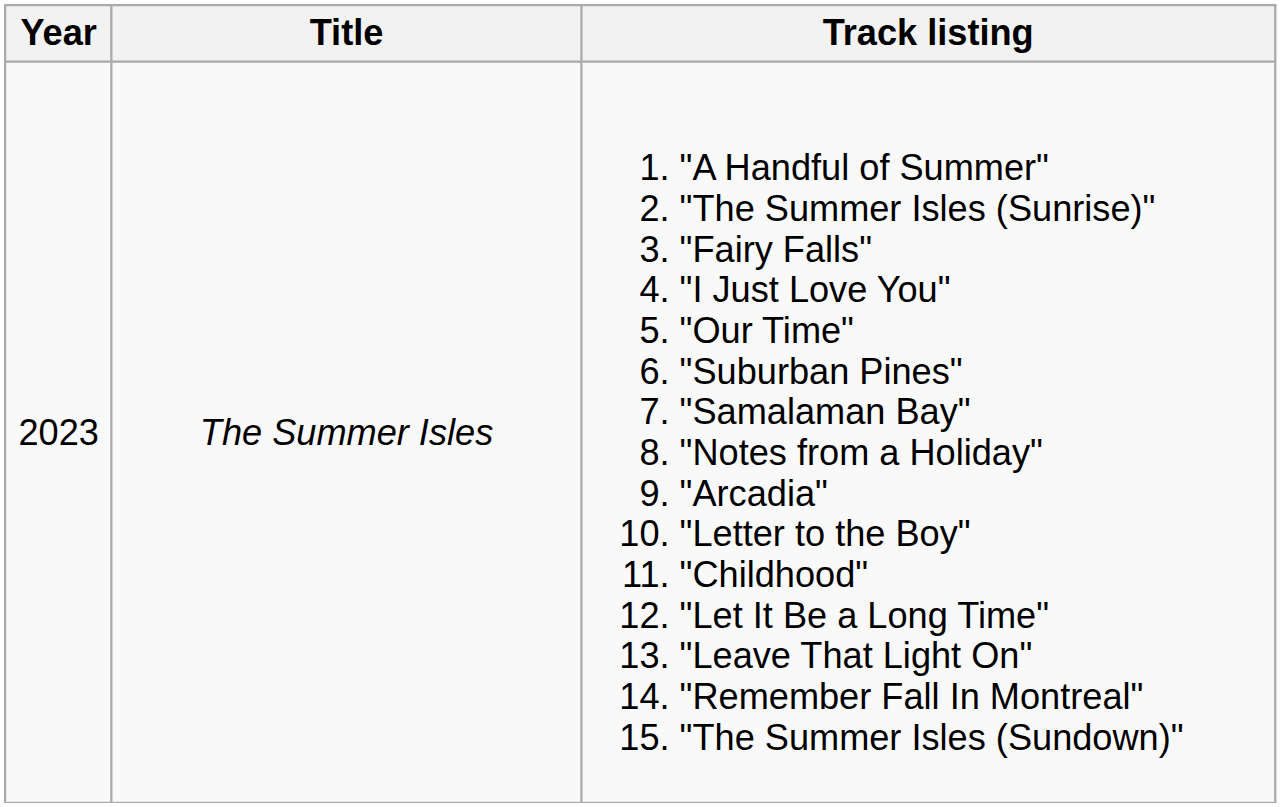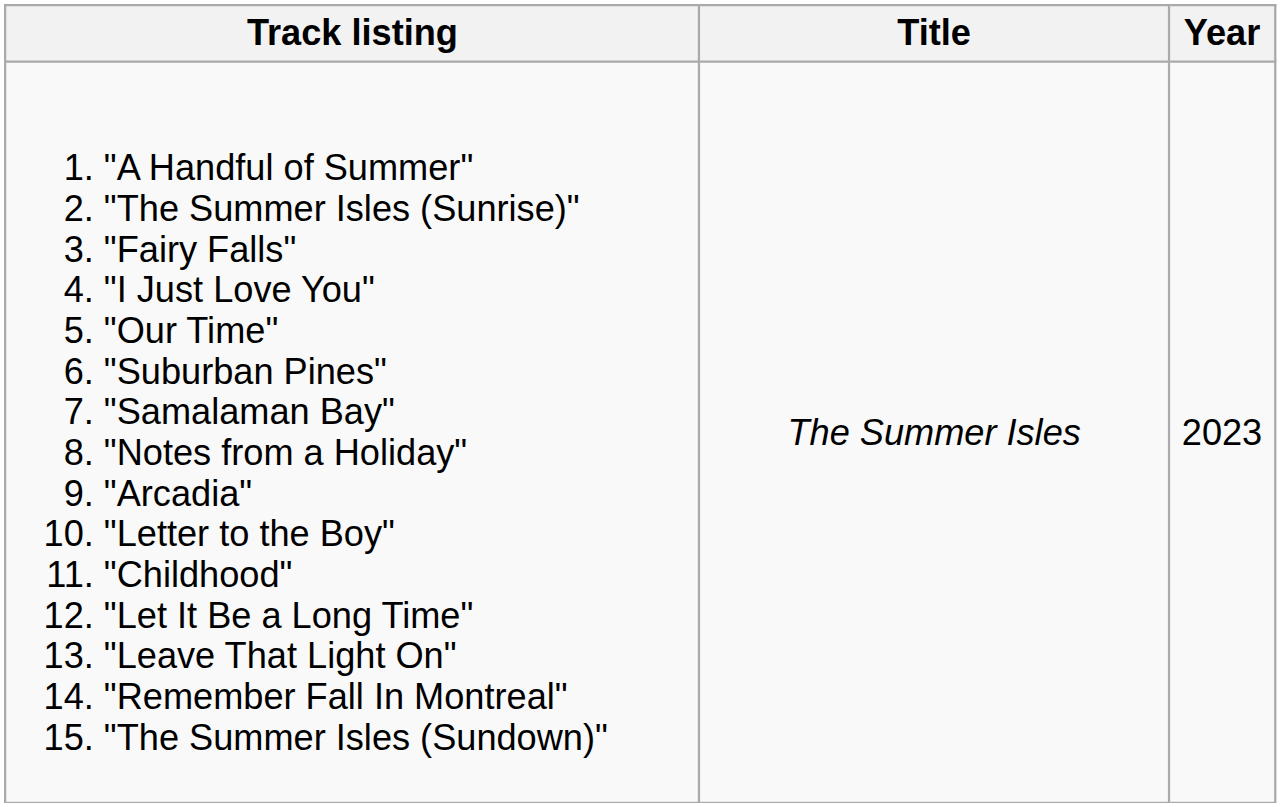columns swapped: Year <-> Track listing
